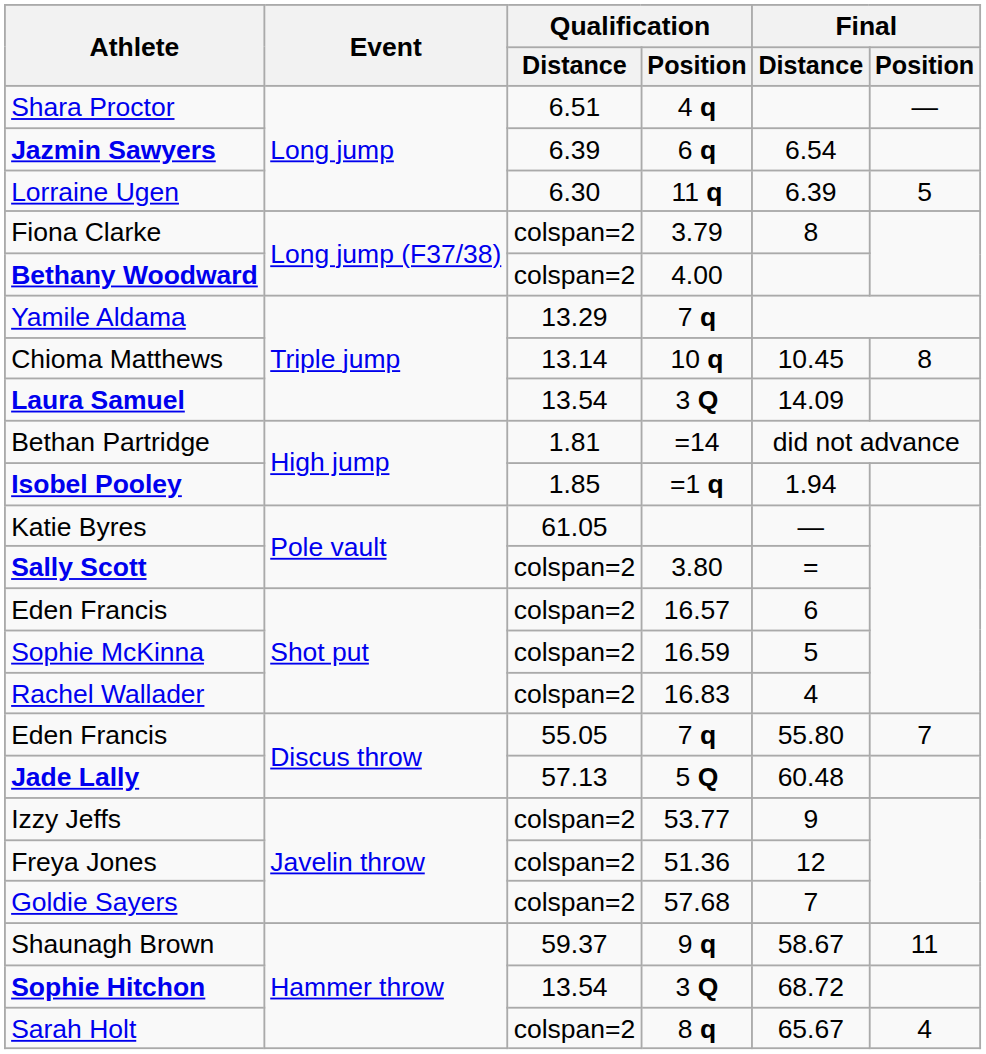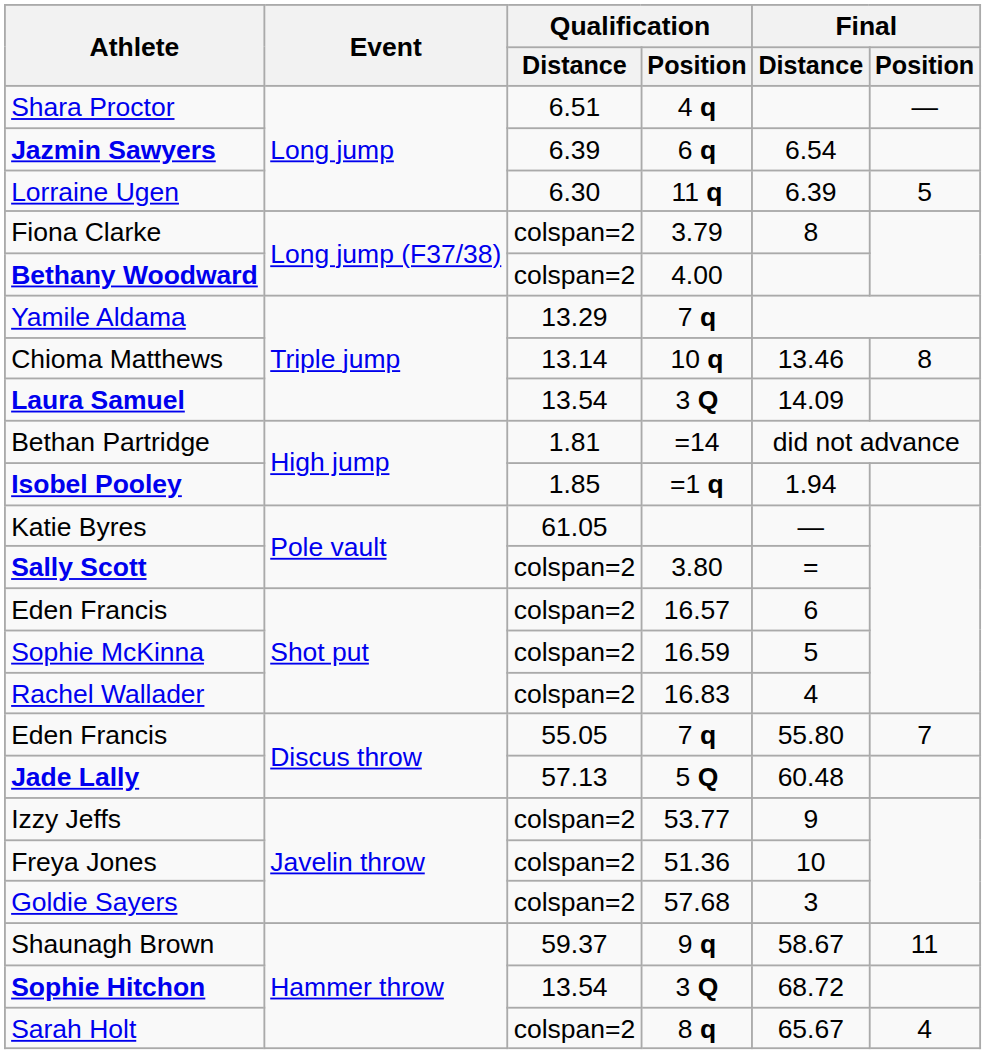Chioma Matthews | Final / Distance: 10.45 -> 13.46
Freya Jones | Final / Distance: 12 -> 10
Goldie Sayers | Final / Distance: 7 -> 3
